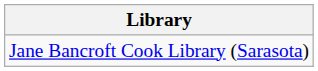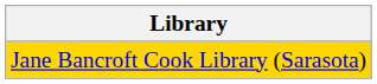row 2 | column 1: no background -> gold background
